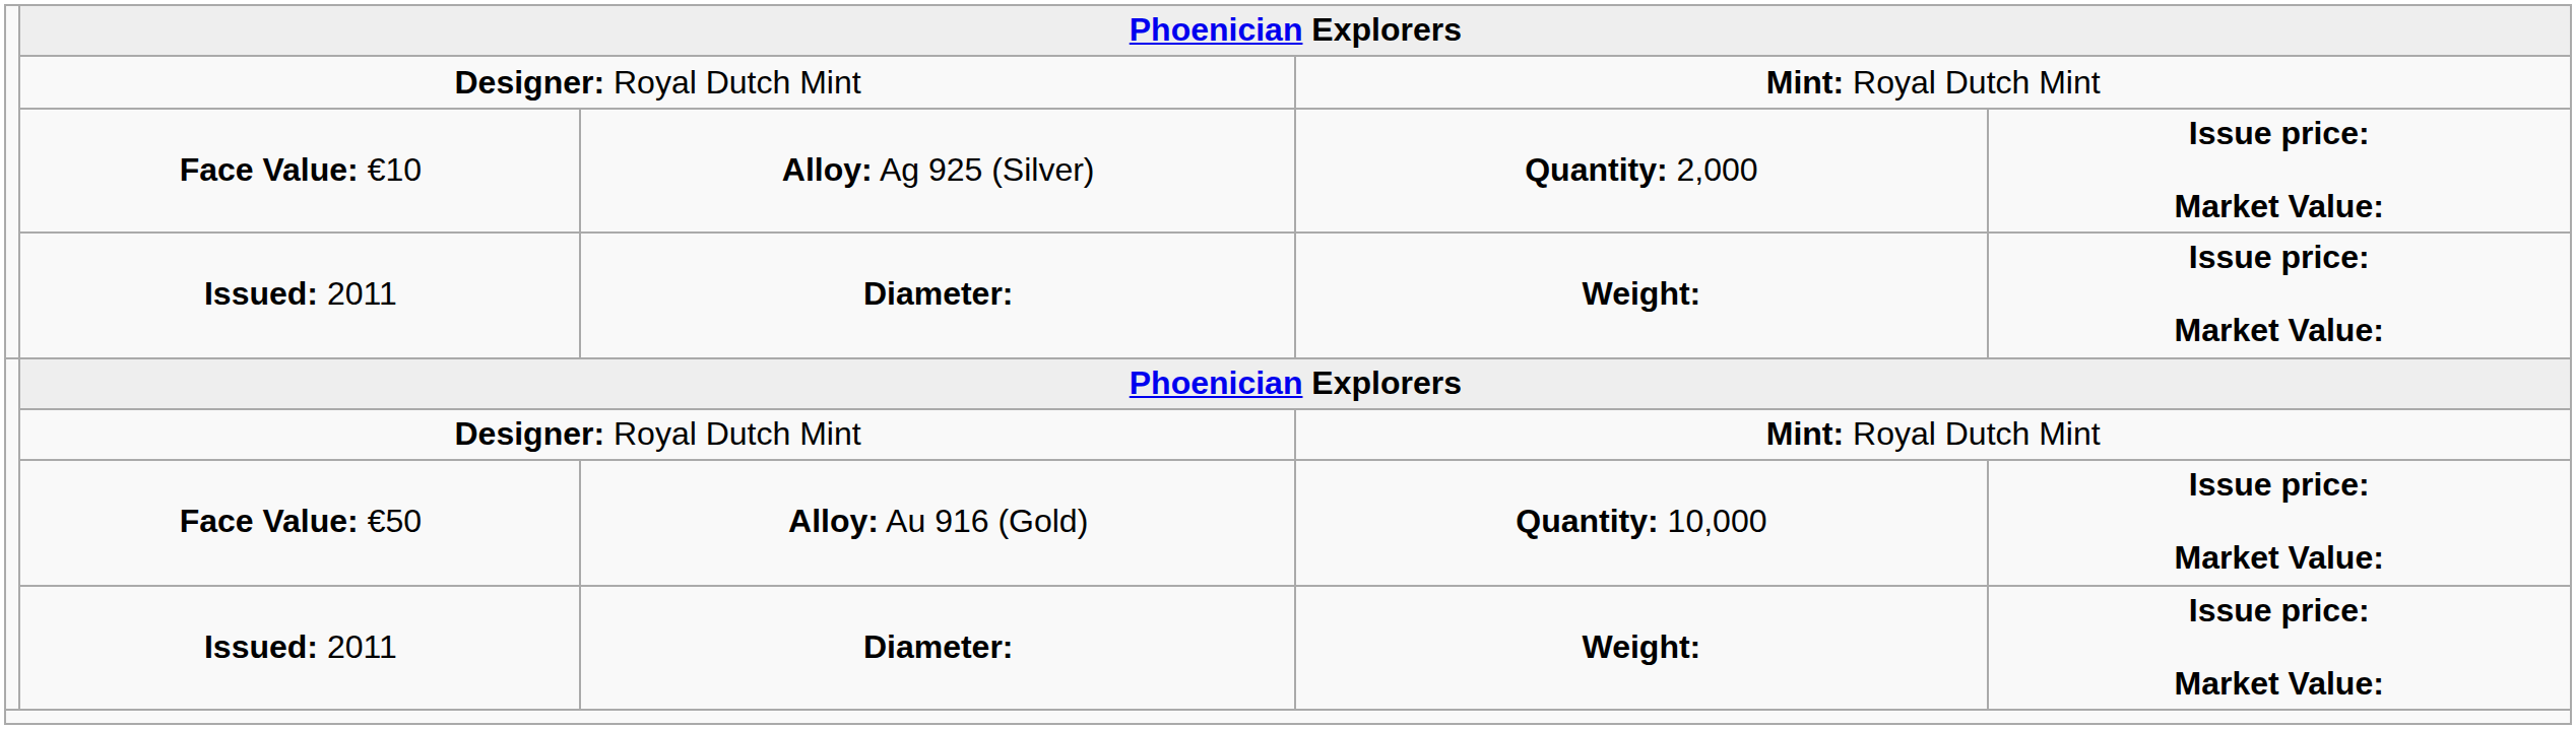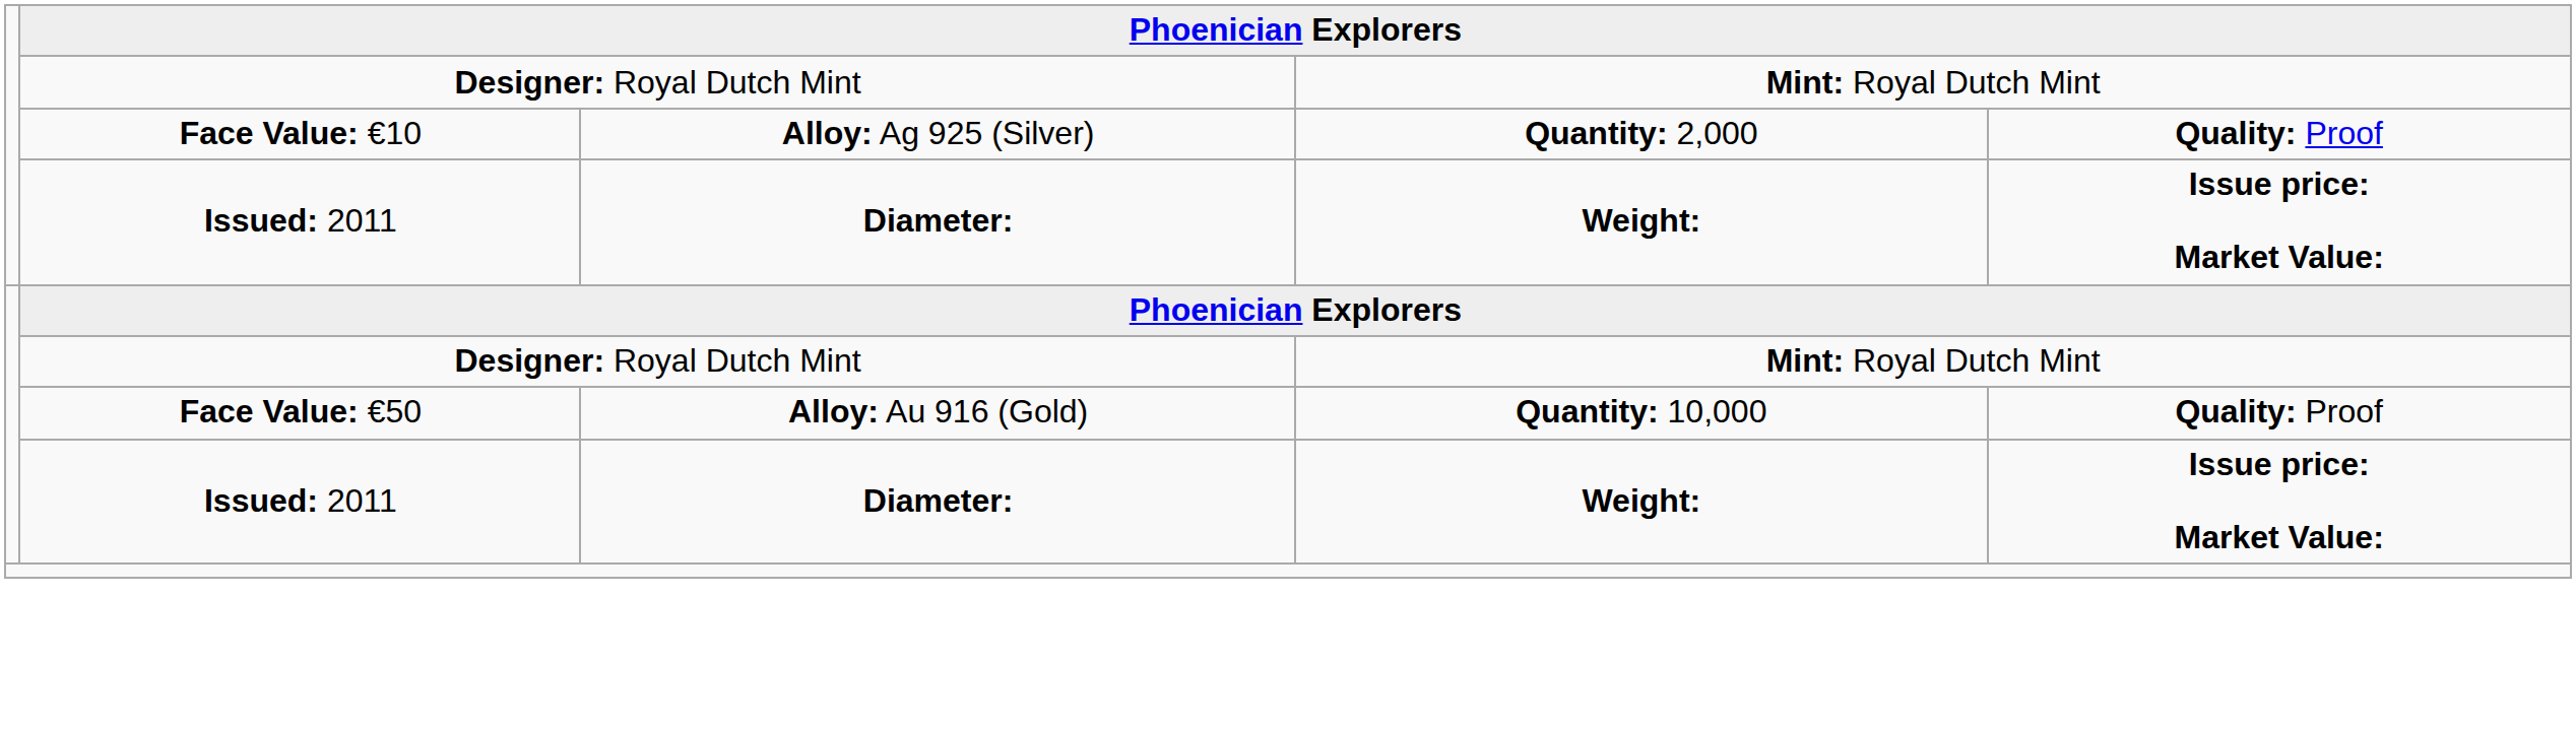Face Value: €10 | column 5: Issue price: Market Value: -> Quality: Proof
Face Value: €50 | column 5: Issue price: Market Value: -> Quality: Proof
